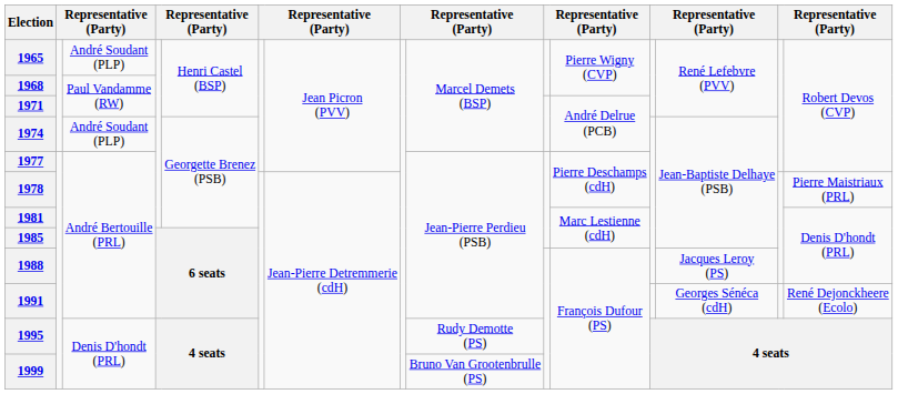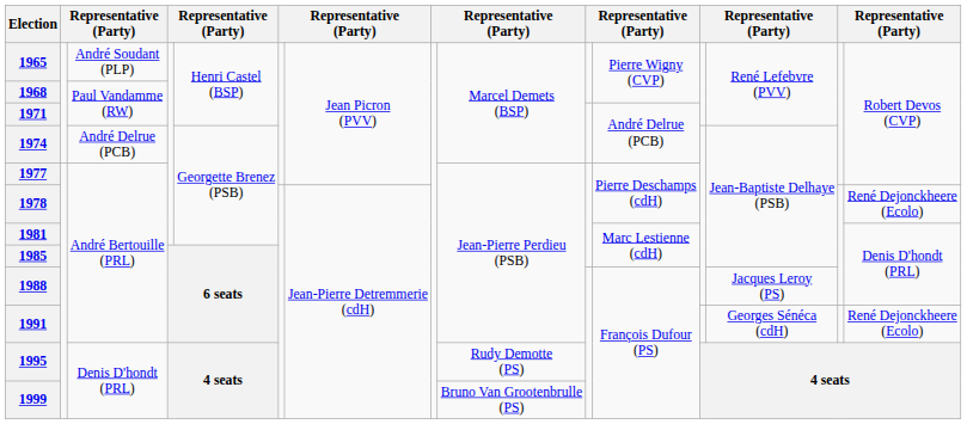1974 | column 3: André Soudant (PLP) -> André Delrue (PCB)
1978 | column 15: Pierre Maistriaux (PRL) -> René Dejonckheere (Ecolo)
